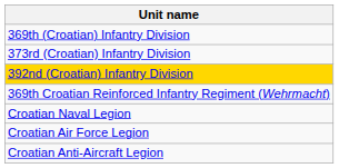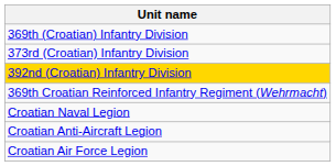row 7 | column 1: Croatian Air Force Legion -> Croatian Anti-Aircraft Legion
row 8 | column 1: Croatian Anti-Aircraft Legion -> Croatian Air Force Legion
